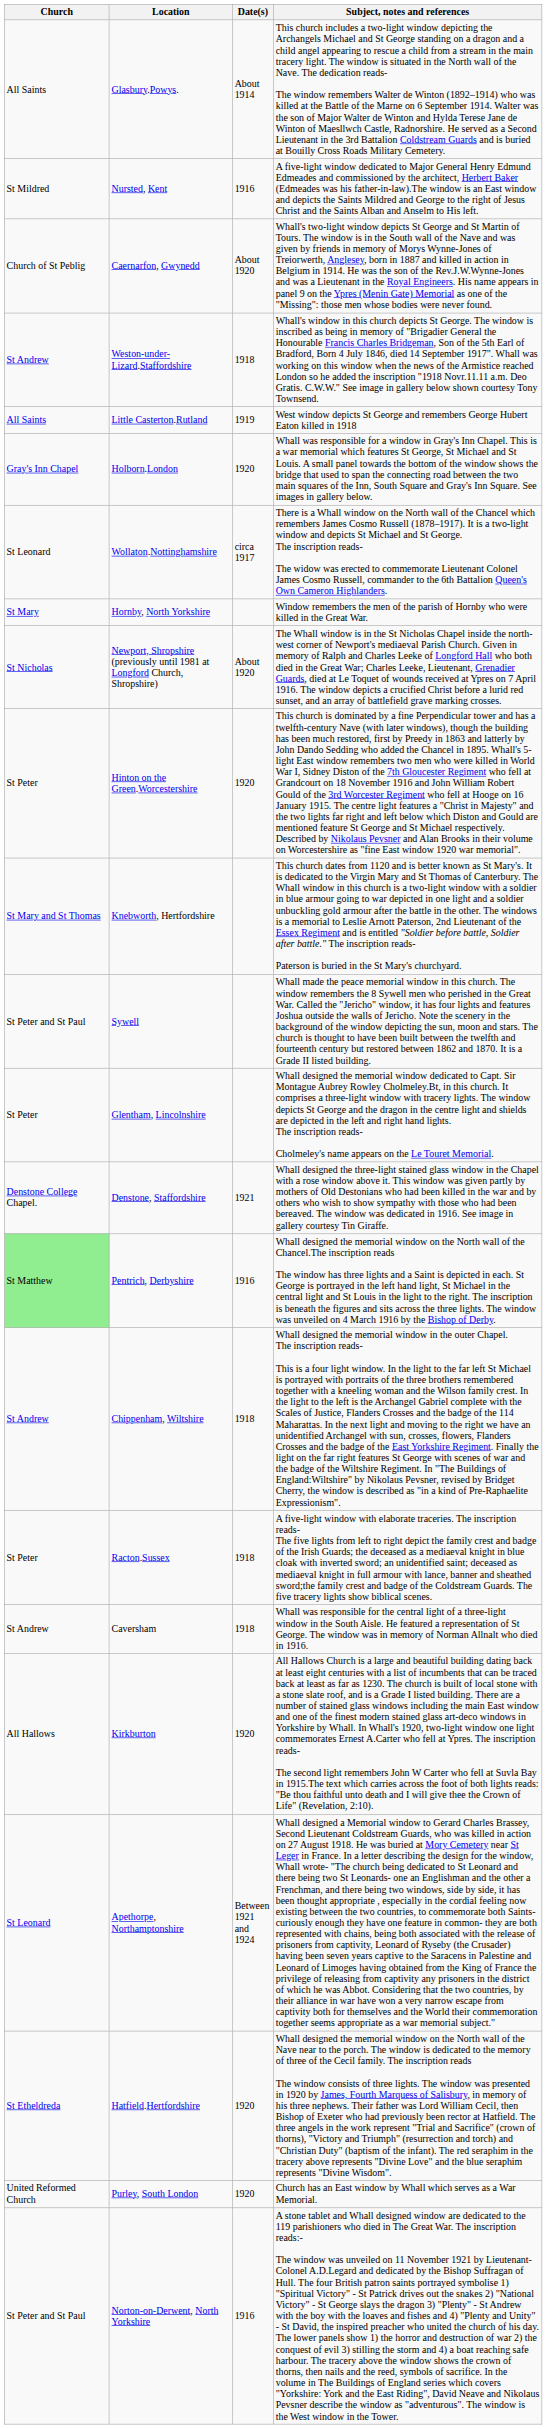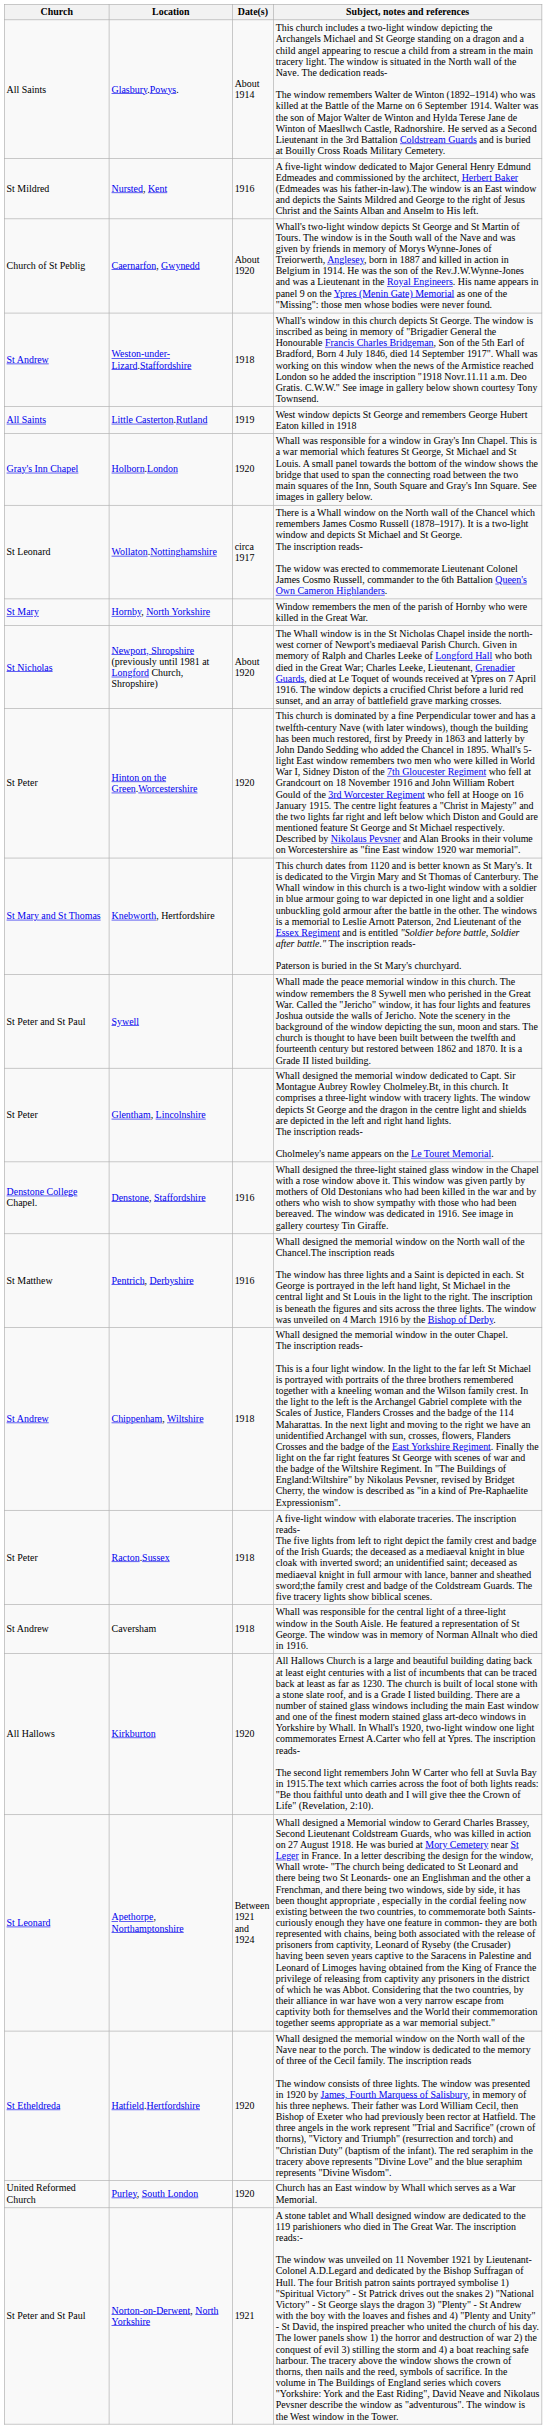Denstone, Staffordshire | Date(s): 1921 -> 1916
Pentrich, Derbyshire | Church: lightgreen background -> no background
Norton-on-Derwent, North Yorkshire | Date(s): 1916 -> 1921
